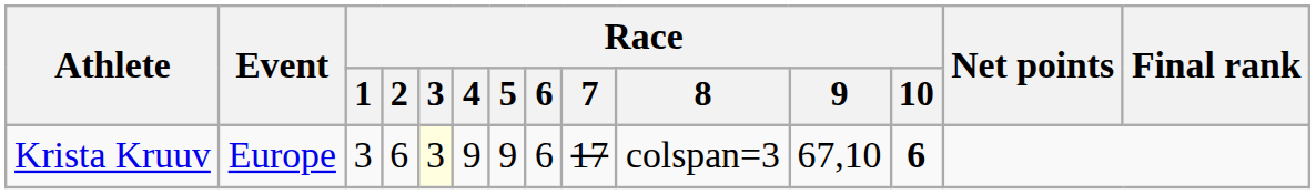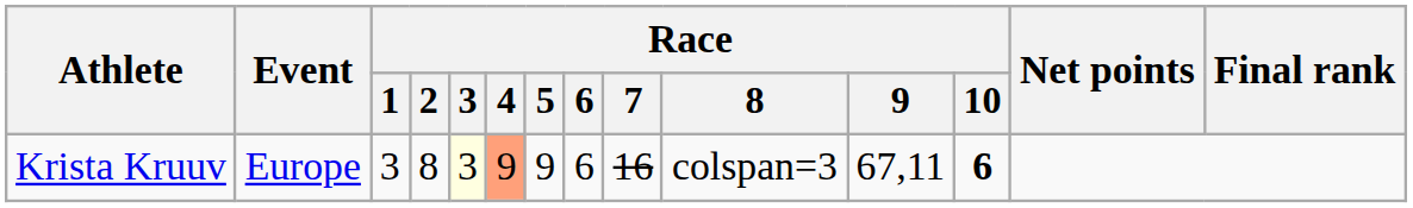Krista Kruuv | Race / 2: 6 -> 8
Krista Kruuv | Race / 4: no background -> lightsalmon background
Krista Kruuv | Race / 7: 17 -> 16
Krista Kruuv | Race / 9: 67,10 -> 67,11
